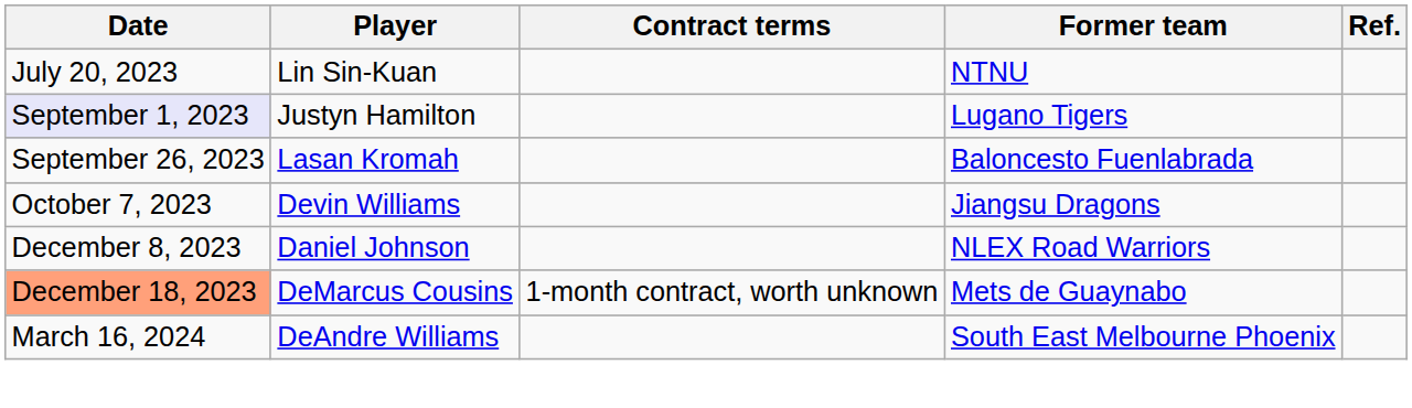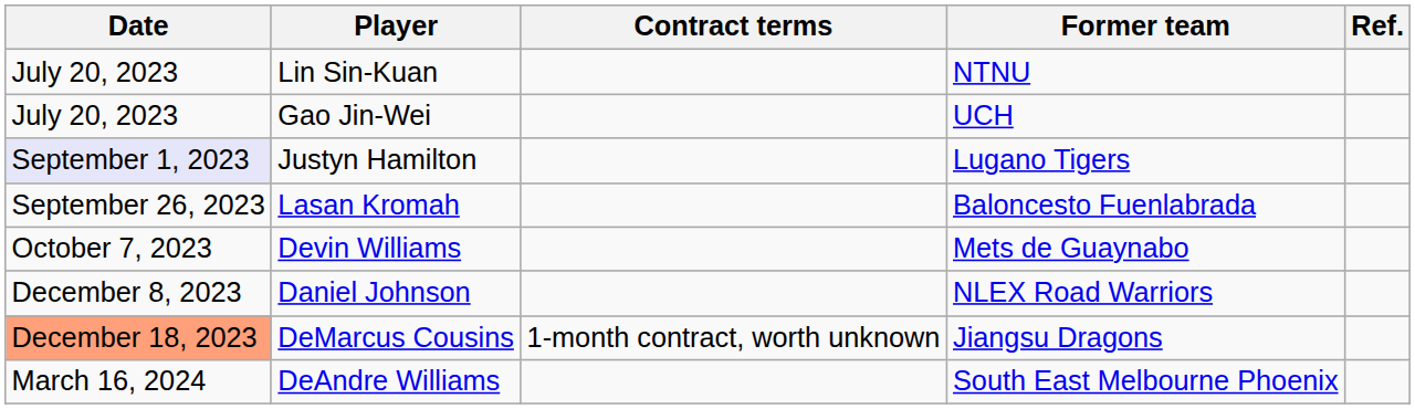+ row: July 20, 2023 | Gao Jin-Wei | UCH
Devin Williams | Former team: Jiangsu Dragons -> Mets de Guaynabo
DeMarcus Cousins | Former team: Mets de Guaynabo -> Jiangsu Dragons
